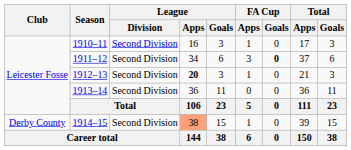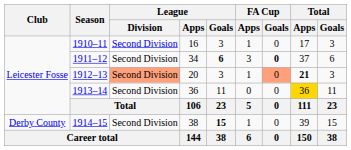1911–12 | League / Goals: normal -> bold
1912–13 | League / Division: no background -> lightsalmon background
1912–13 | League / Apps: bold -> normal
1912–13 | FA Cup / Goals: no background -> lightsalmon background
1912–13 | Total / Apps: normal -> bold
1913–14 | Total / Apps: no background -> gold background
1914–15 | League / Apps: lightsalmon background -> no background
1914–15 | League / Goals: normal -> bold
